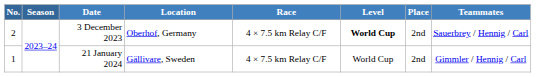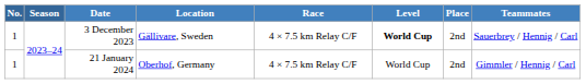3 December 2023 | No.: 2 -> 1
3 December 2023 | Location: Oberhof, Germany -> Gällivare, Sweden
21 January 2024 | Location: Gällivare, Sweden -> Oberhof, Germany
